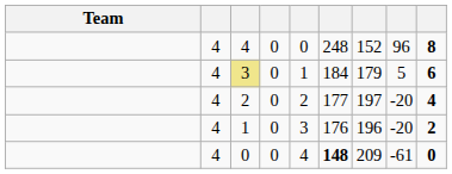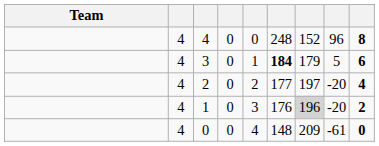row 3 | column 3: khaki background -> no background
row 3 | column 6: normal -> bold
row 5 | column 7: no background -> lightgrey background
row 6 | column 6: bold -> normal
